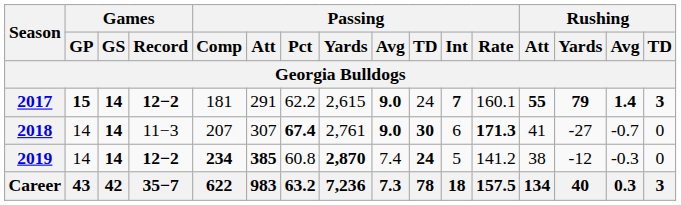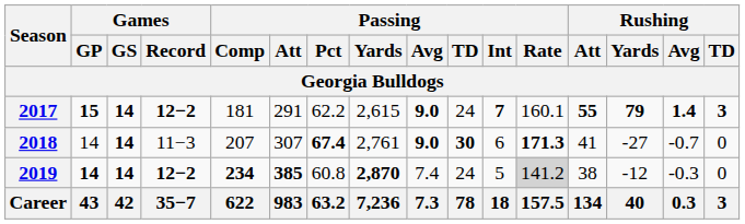2019 | Games / GP / Georgia Bulldogs: normal -> bold
2019 | Passing / TD / Georgia Bulldogs: bold -> normal
2019 | Passing / Rate / Georgia Bulldogs: no background -> lightgrey background
